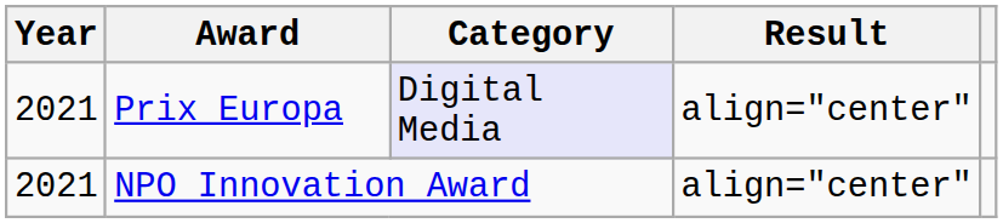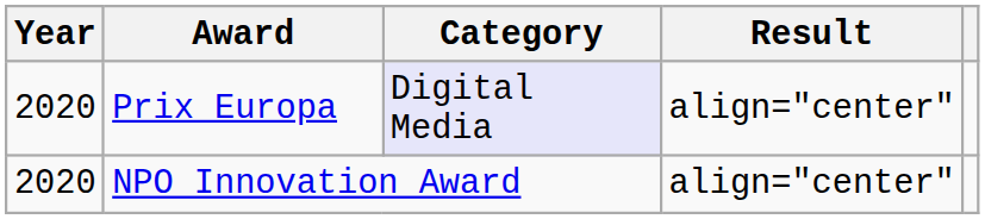Prix Europa | Year: 2021 -> 2020
NPO Innovation Award | Year: 2021 -> 2020
